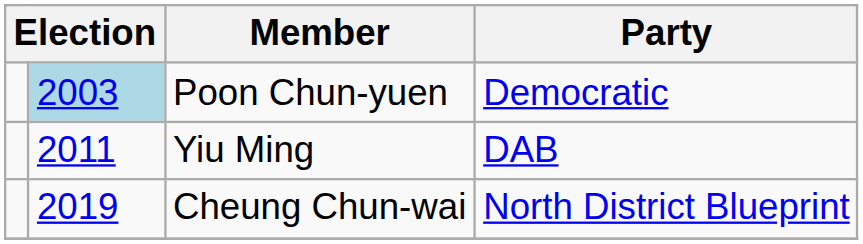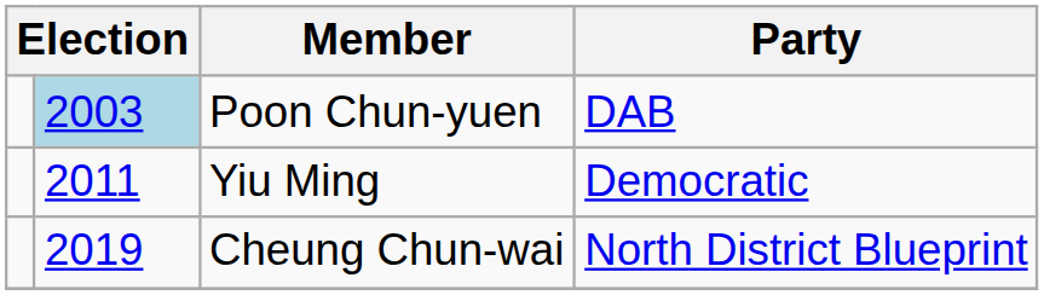Poon Chun-yuen | Party: Democratic -> DAB
Yiu Ming | Party: DAB -> Democratic
